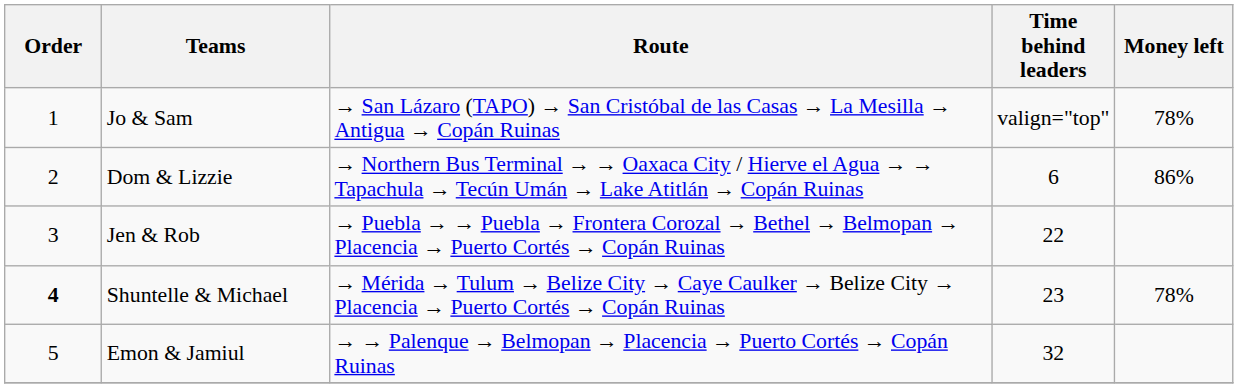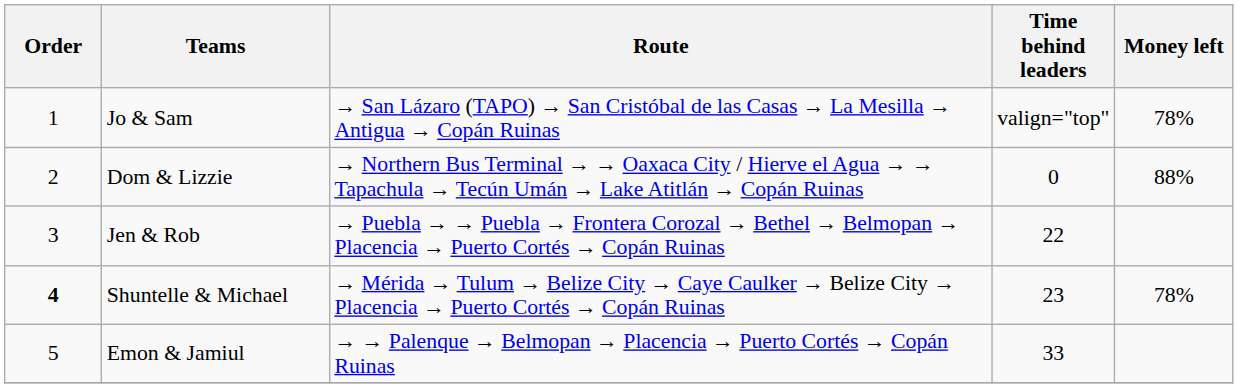Dom & Lizzie | Time behind leaders: 6 -> 0
Dom & Lizzie | Money left: 86% -> 88%
Emon & Jamiul | Time behind leaders: 32 -> 33
